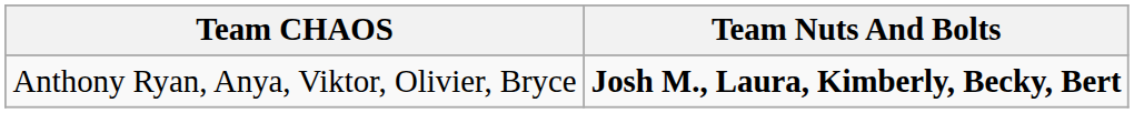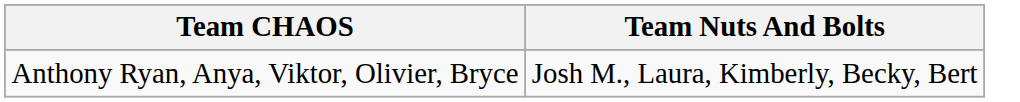Anthony Ryan, Anya, Viktor, Olivier, Bryce | Team Nuts And Bolts: bold -> normal
